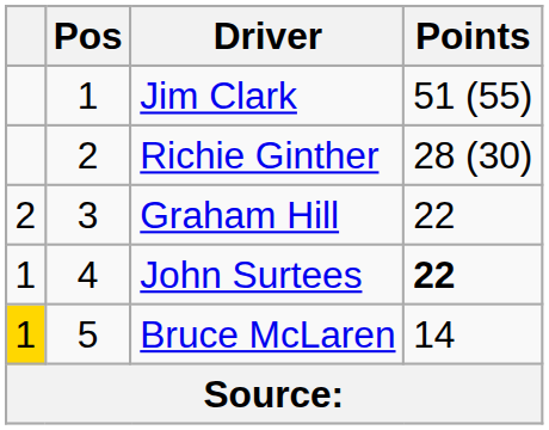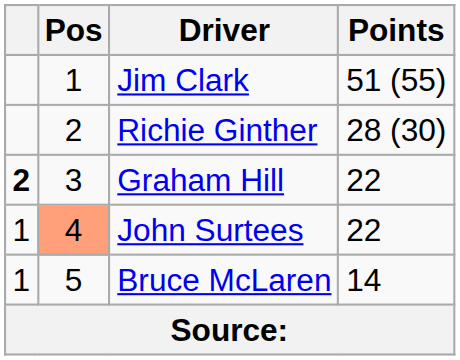Graham Hill | column 1: normal -> bold
John Surtees | Pos: no background -> lightsalmon background
John Surtees | Points: bold -> normal
Bruce McLaren | column 1: gold background -> no background
